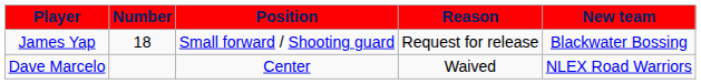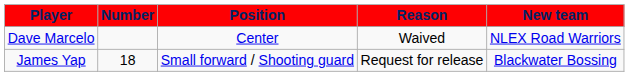rows swapped: Dave Marcelo <-> James Yap
